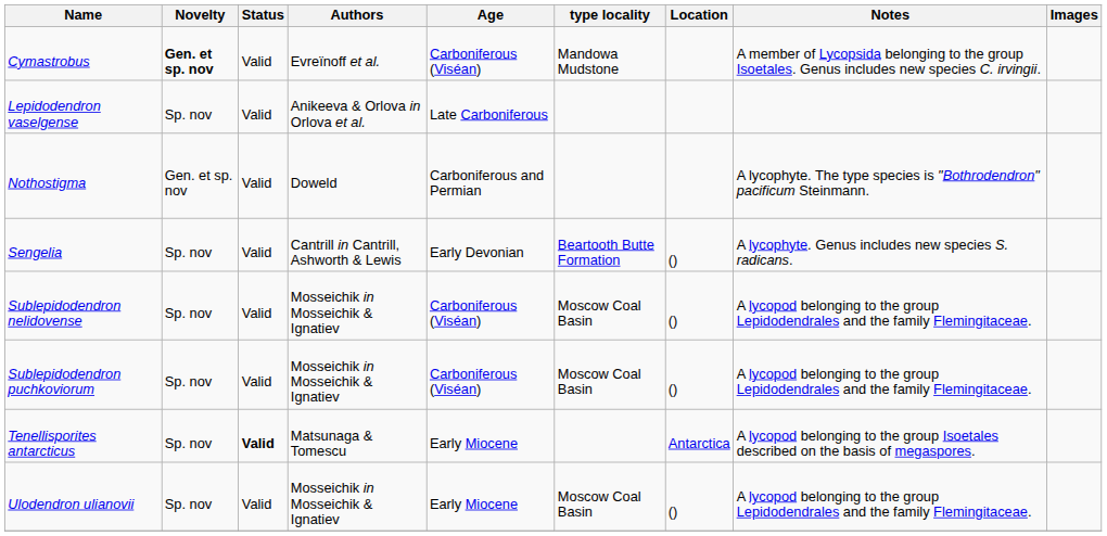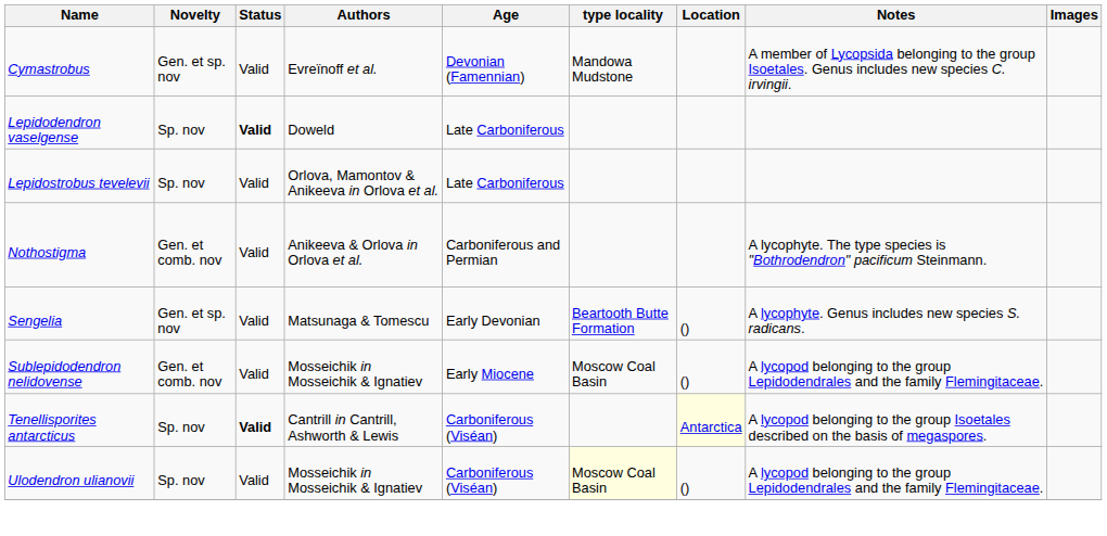Cymastrobus | Novelty: bold -> normal
Cymastrobus | Age: Carboniferous (Viséan) -> Devonian (Famennian)
Lepidodendron vaselgense | Status: normal -> bold
Lepidodendron vaselgense | Authors: Anikeeva & Orlova in Orlova et al. -> Doweld
+ row: Lepidostrobus tevelevii | Sp. nov | Valid | Orlova, Mamontov & Anikeeva in Orlova et al. | Late Carboniferous
Nothostigma | Novelty: Gen. et sp. nov -> Gen. et comb. nov
Nothostigma | Authors: Doweld -> Anikeeva & Orlova in Orlova et al.
Sengelia | Novelty: Sp. nov -> Gen. et sp. nov
Sengelia | Authors: Cantrill in Cantrill, Ashworth & Lewis -> Matsunaga & Tomescu
Sublepidodendron nelidovense | Novelty: Sp. nov -> Gen. et comb. nov
Sublepidodendron nelidovense | Age: Carboniferous (Viséan) -> Early Miocene
- row: Sublepidodendron puchkoviorum | Sp. nov | Valid | Mosseichik in Mosseichik & Ignatiev | Carboniferous (Viséan) | Moscow Coal Basin | () | A lycopod belonging to the group Lepidodendrales and the family Flemingitaceae.
Tenellisporites antarcticus | Authors: Matsunaga & Tomescu -> Cantrill in Cantrill, Ashworth & Lewis
Tenellisporites antarcticus | Age: Early Miocene -> Carboniferous (Viséan)
Tenellisporites antarcticus | Location: no background -> lightyellow background
Ulodendron ulianovii | Age: Early Miocene -> Carboniferous (Viséan)
Ulodendron ulianovii | type locality: no background -> lightyellow background
